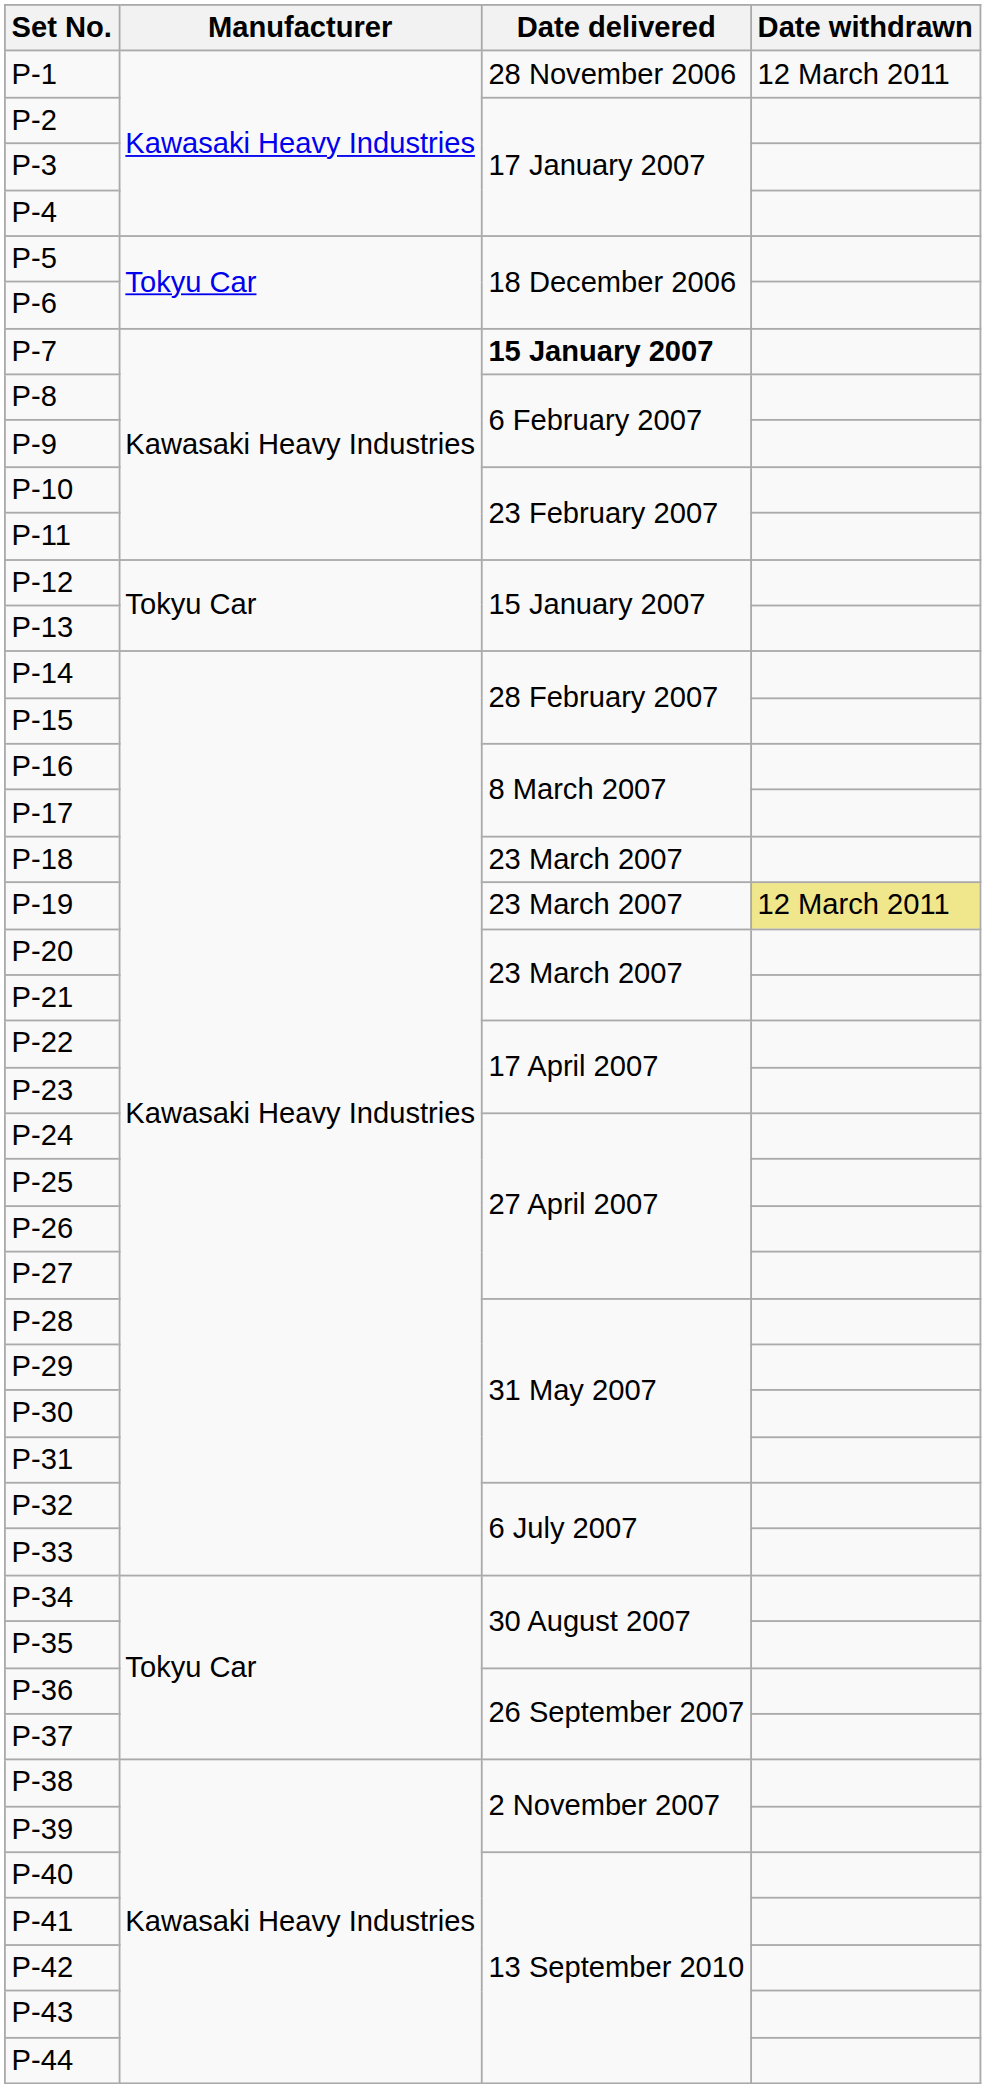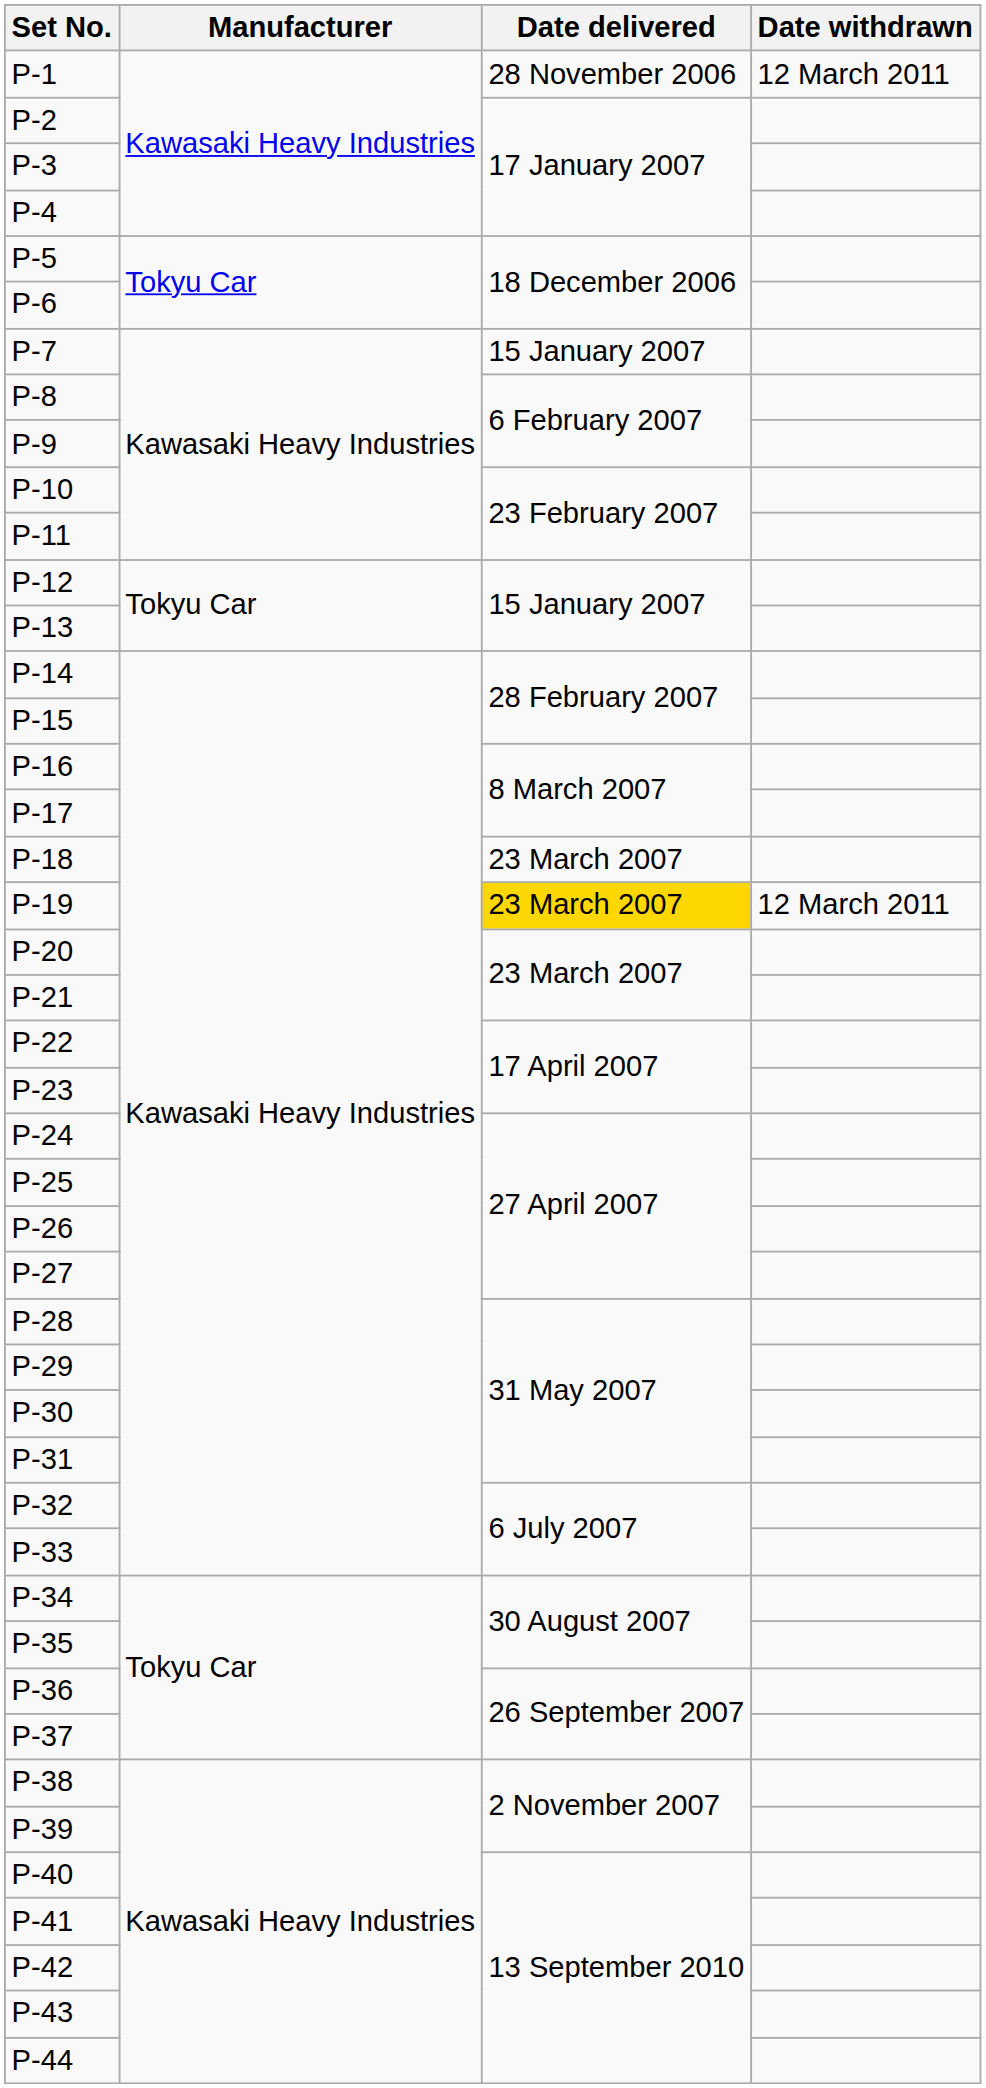P-7 | Date delivered: bold -> normal
P-19 | Date delivered: no background -> gold background
P-19 | Date withdrawn: khaki background -> no background
